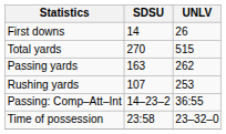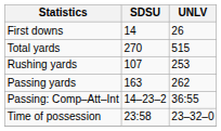rows swapped: Rushing yards <-> Passing yards
